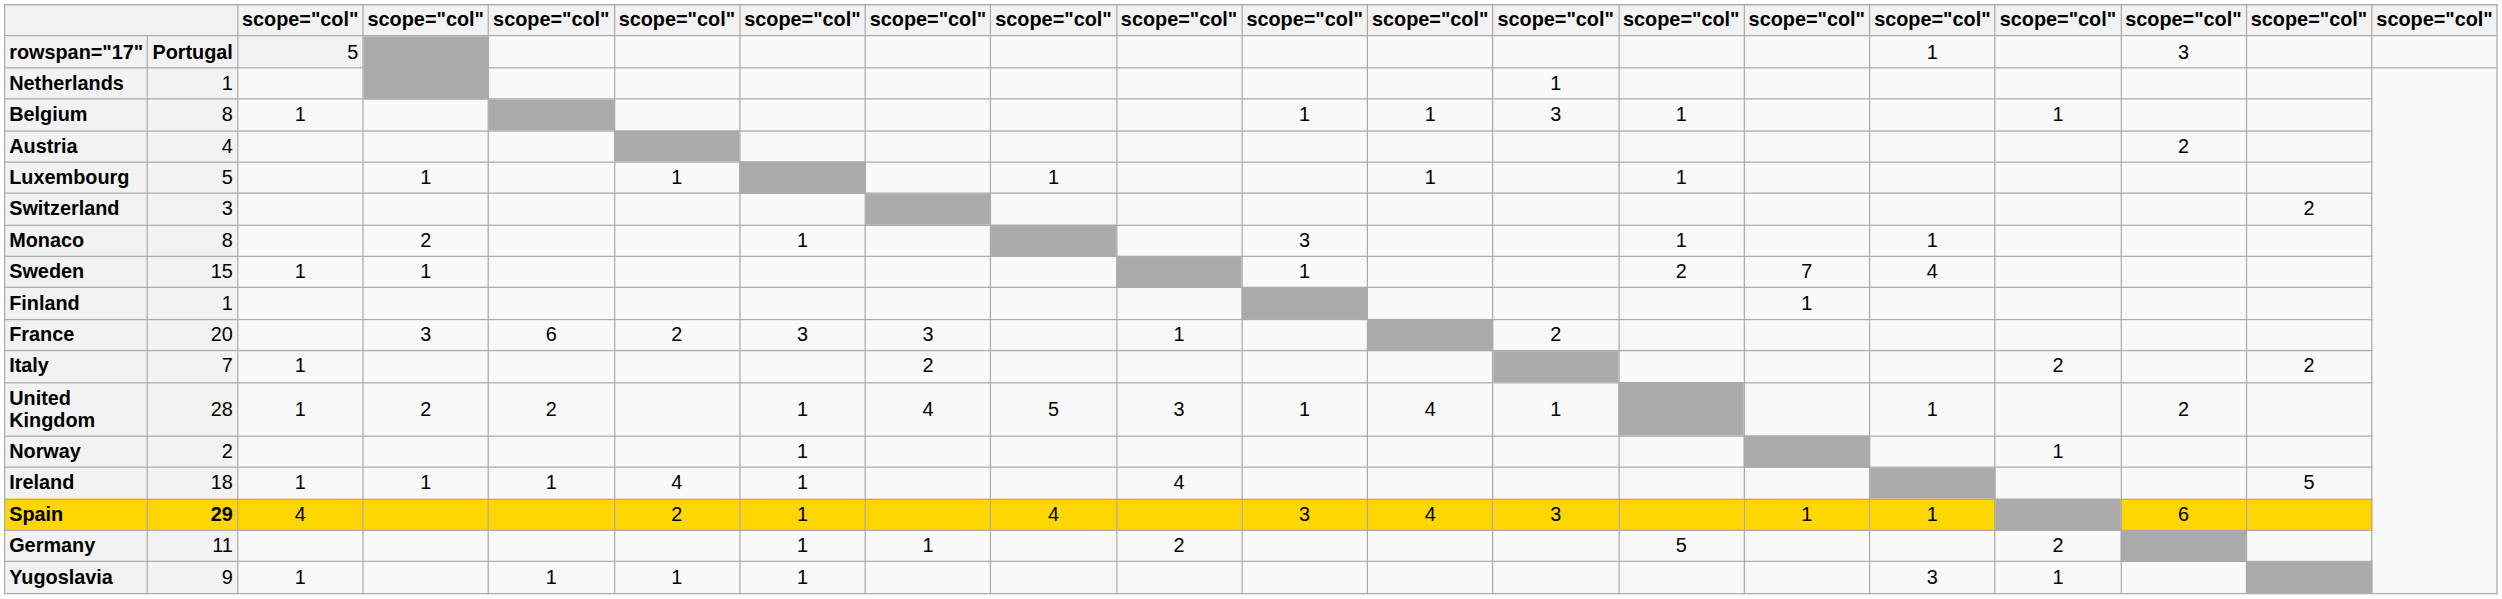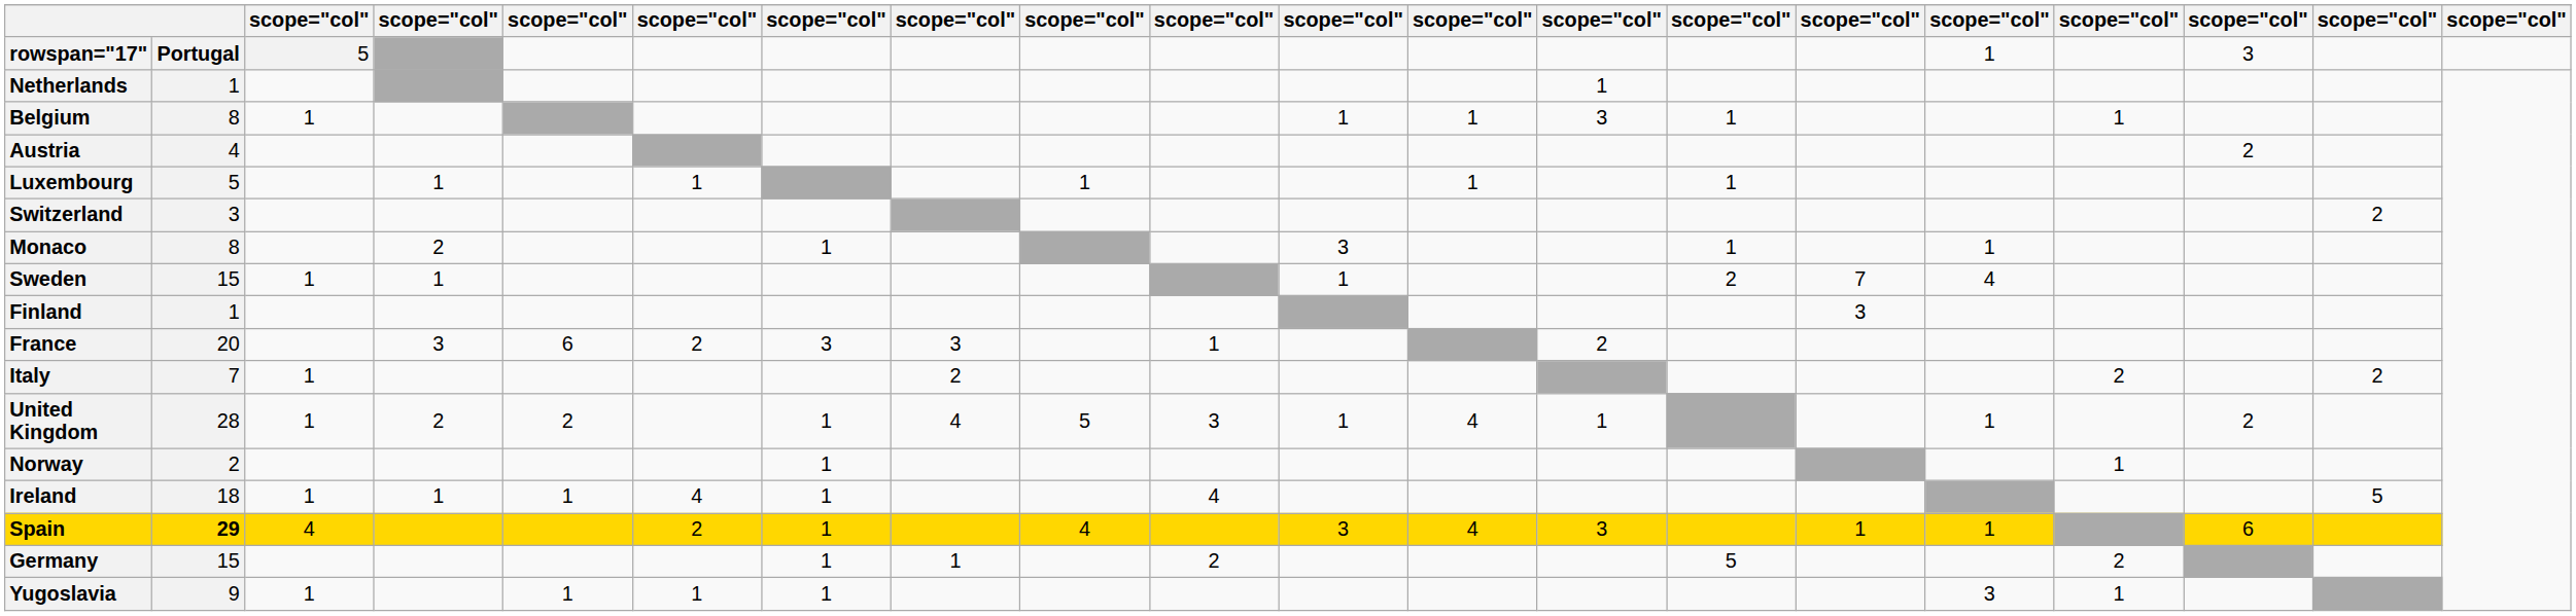Finland | column 15: 1 -> 3
Germany | column 2: 11 -> 15
